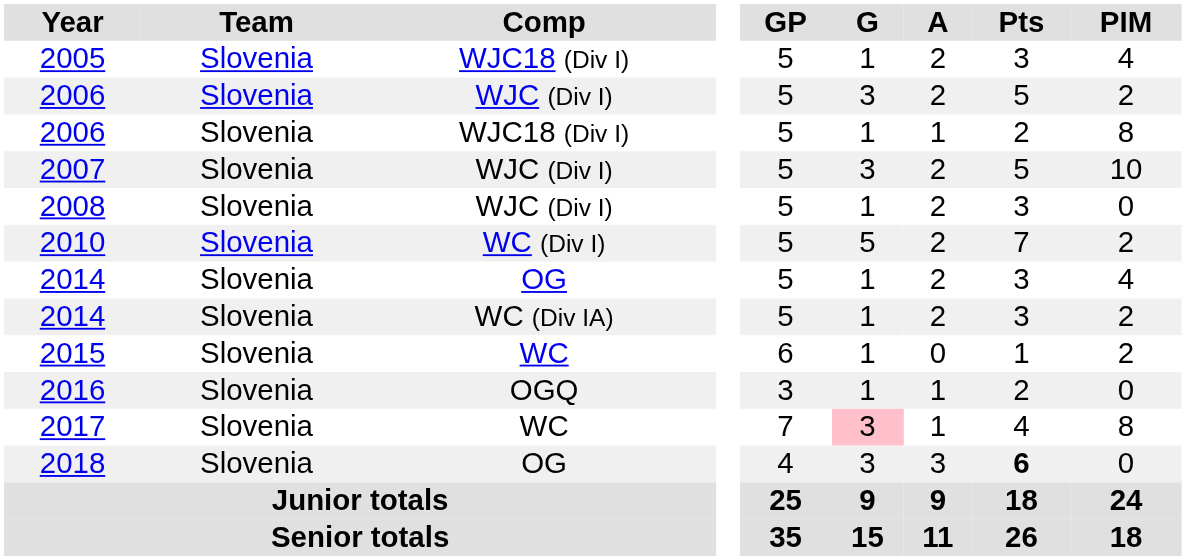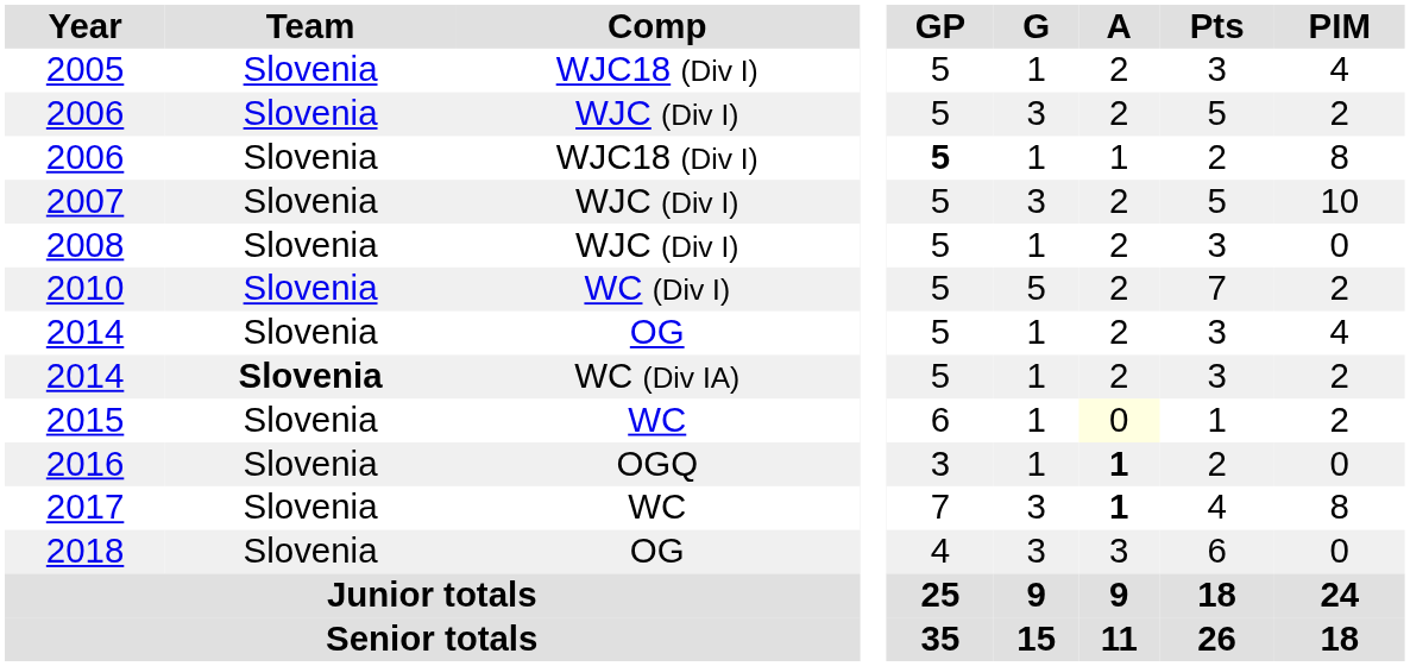2006 / WJC18 (Div I) | GP: normal -> bold
2014 / WC (Div IA) | Team: normal -> bold
2015 | A: no background -> lightyellow background
2016 | A: normal -> bold
2017 | G: pink background -> no background
2017 | A: normal -> bold
2018 | Pts: bold -> normal
